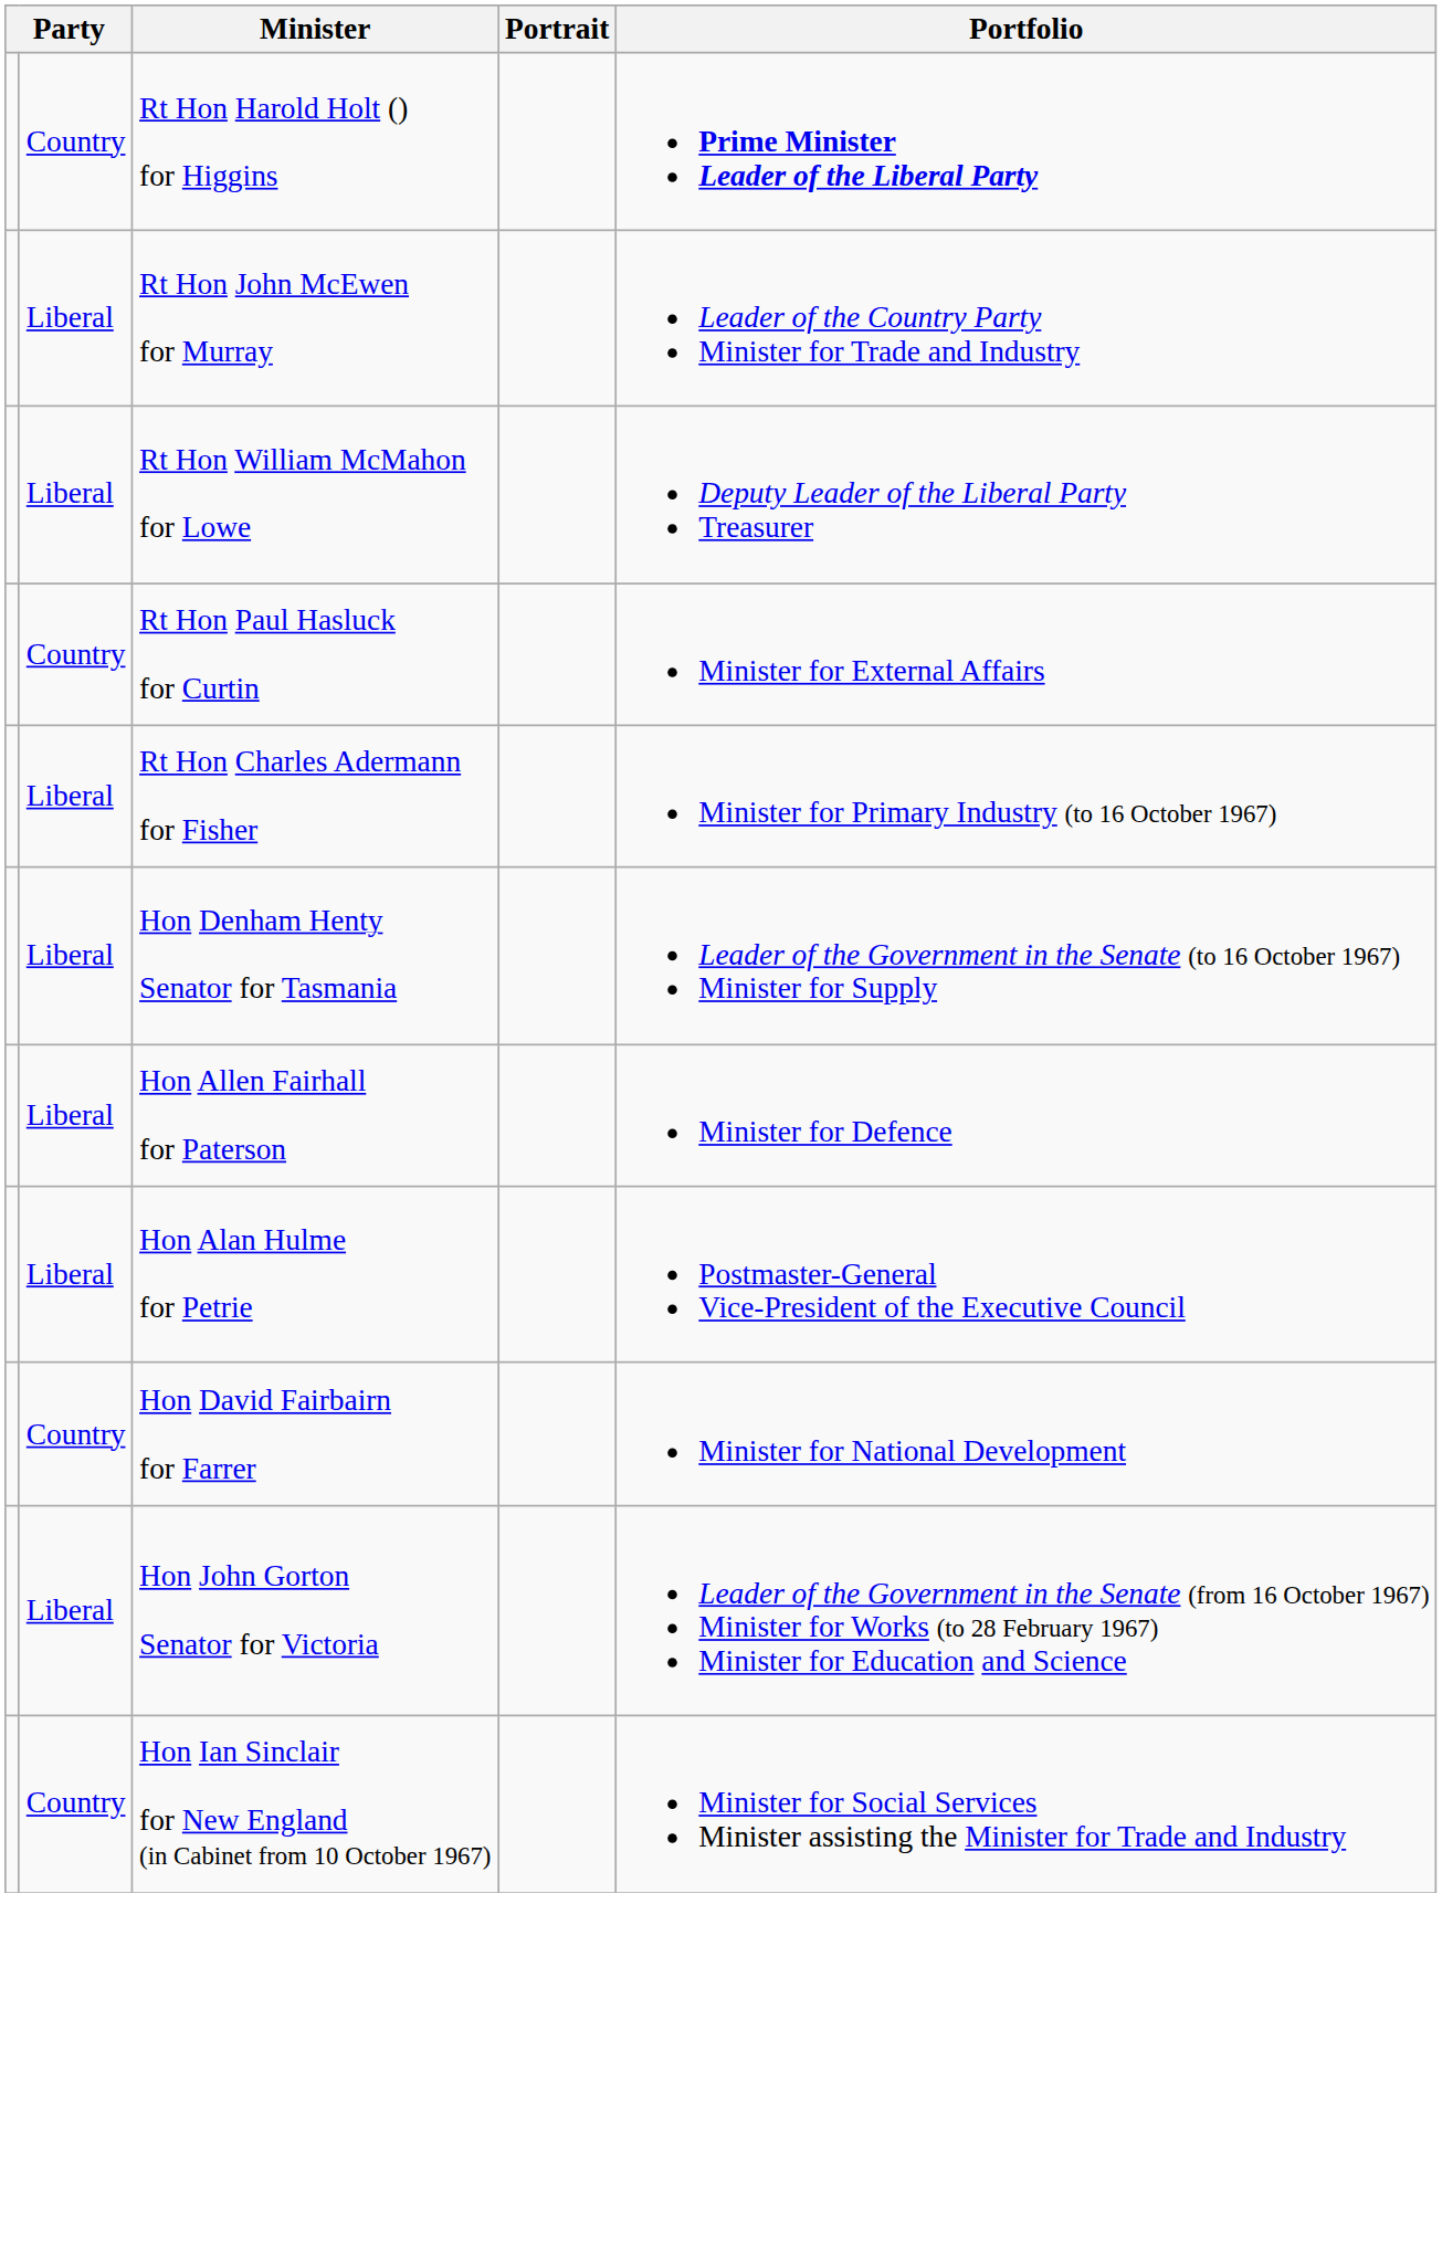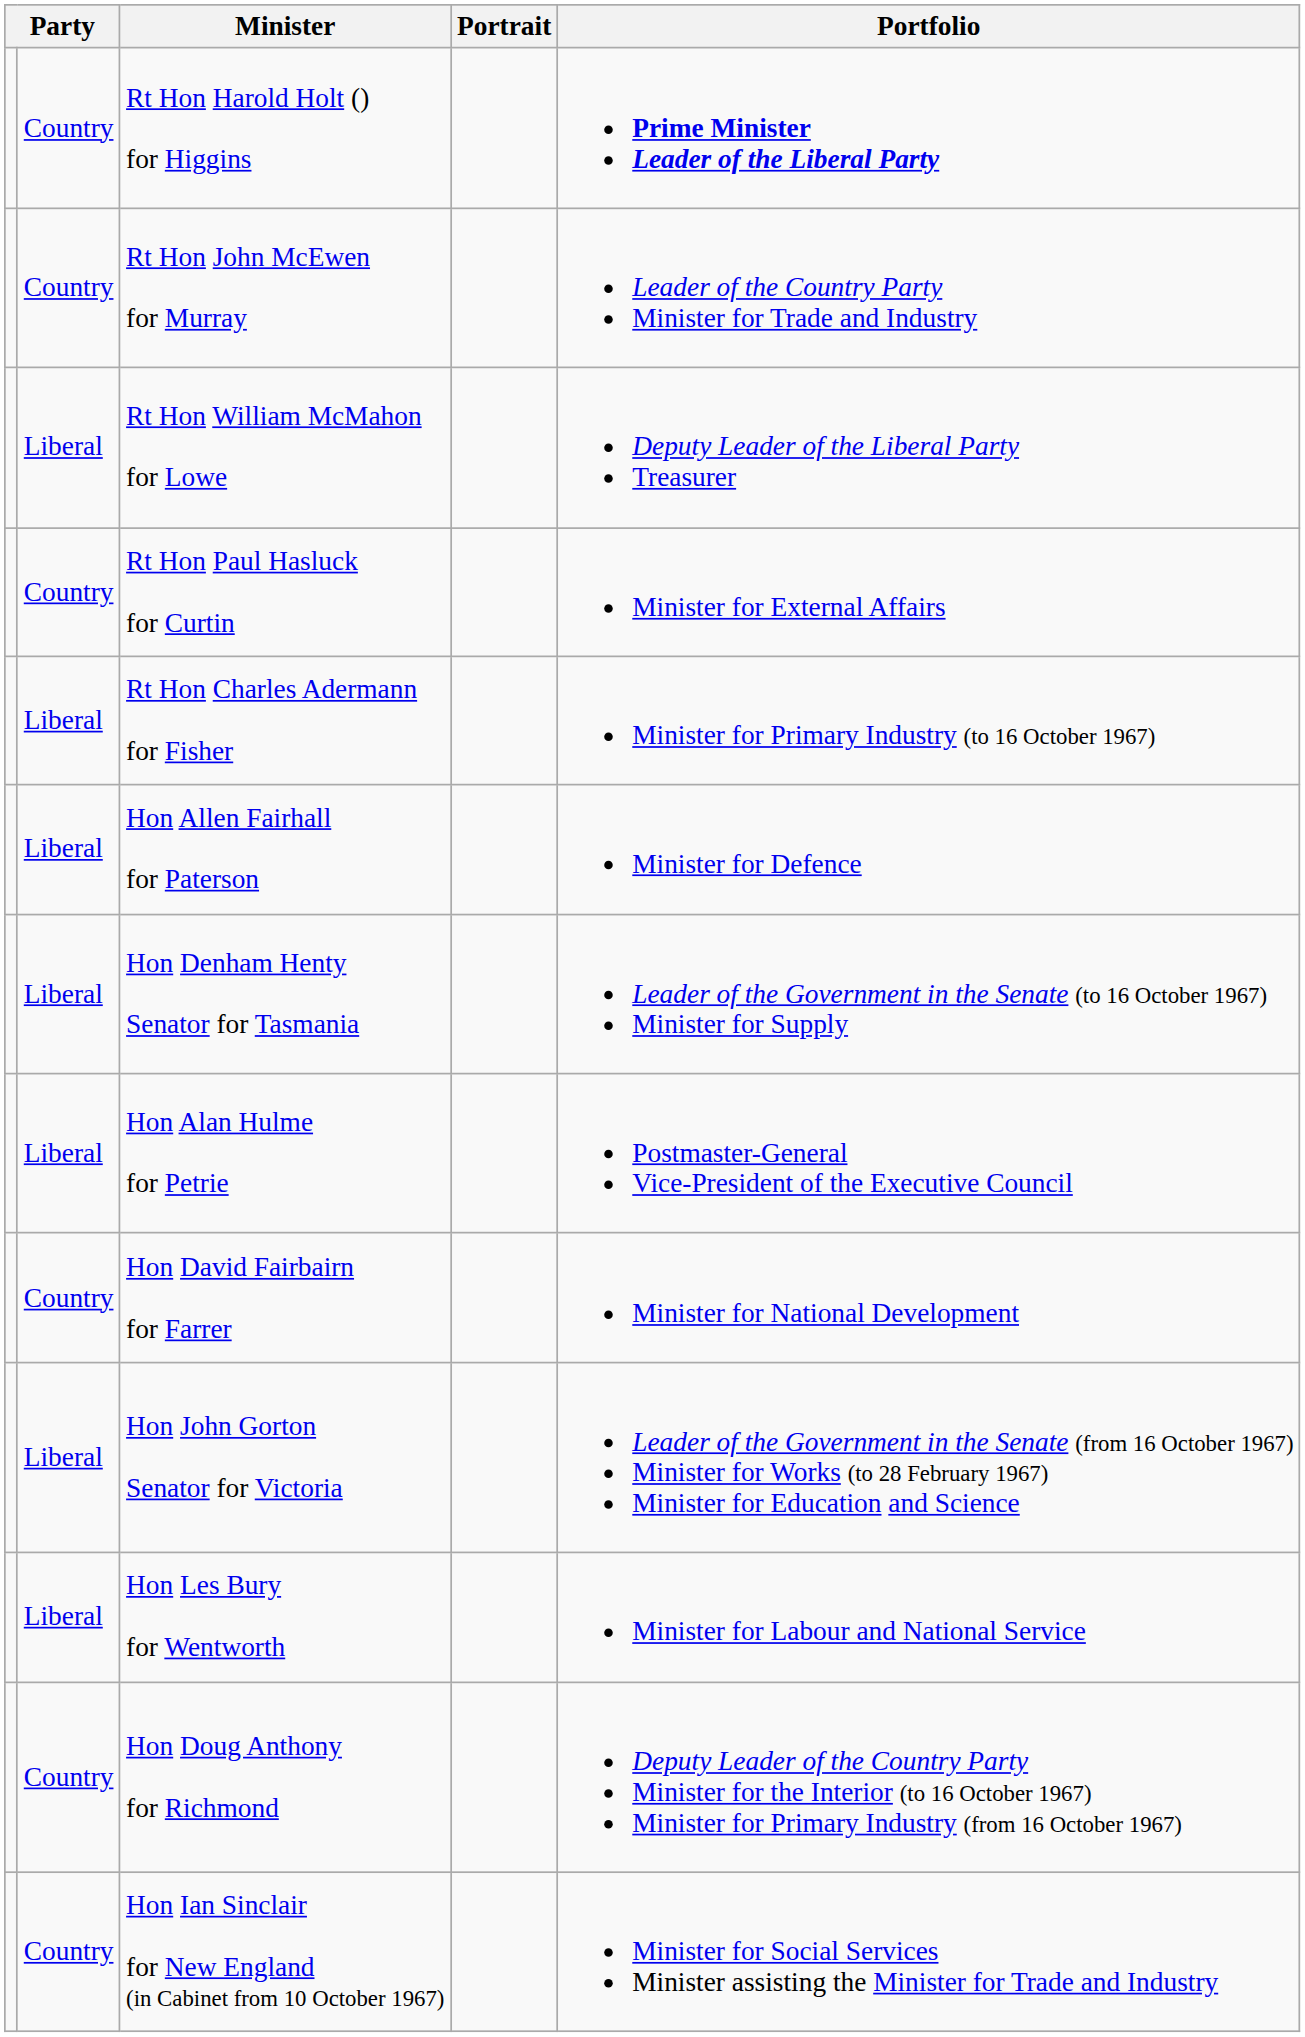Rt Hon John McEwen for Murray | column 2: Liberal -> Country
rows swapped: Hon Allen Fairhall for Paterson <-> Hon Denham Henty Senator for Tasmania
+ row: Liberal | Hon Les Bury for Wentworth | Minister for Labour and National Service
+ row: Country | Hon Doug Anthony for Richmond | Deputy Leader of the Country Party Minister for the Interior (to 16 October 1967) Minister for Primary Industry (from 16 October 1967)
